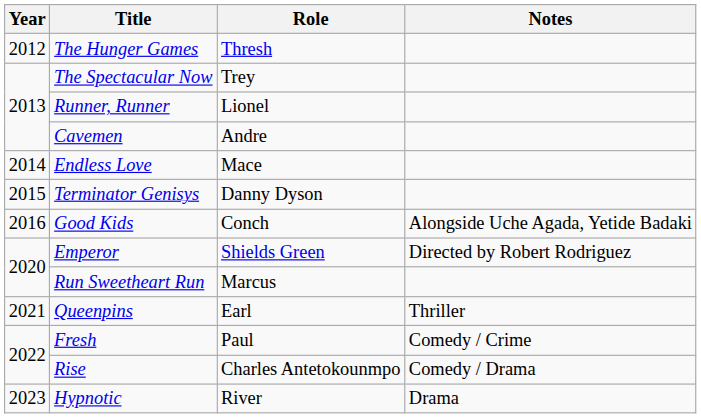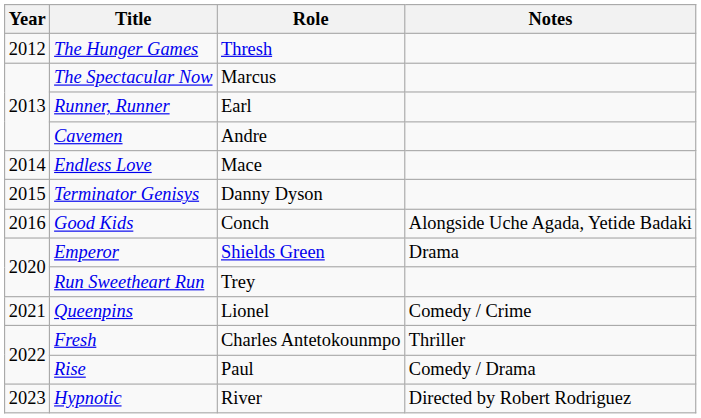The Spectacular Now | Role: Trey -> Marcus
Runner, Runner | Role: Lionel -> Earl
Emperor | Notes: Directed by Robert Rodriguez -> Drama
Run Sweetheart Run | Role: Marcus -> Trey
Queenpins | Role: Earl -> Lionel
Queenpins | Notes: Thriller -> Comedy / Crime
Fresh | Role: Paul -> Charles Antetokounmpo
Fresh | Notes: Comedy / Crime -> Thriller
Rise | Role: Charles Antetokounmpo -> Paul
Hypnotic | Notes: Drama -> Directed by Robert Rodriguez
